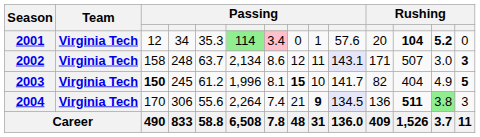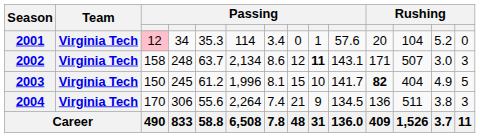2001 | column 3: no background -> pink background
2001 | column 6: lightgreen background -> no background
2001 | column 7: pink background -> no background
2001 | column 12: bold -> normal
2001 | column 13: bold -> normal
2002 | column 9: normal -> bold
2002 | column 10: lavender background -> no background
2002 | column 14: bold -> normal
2003 | column 3: bold -> normal
2003 | column 8: bold -> normal
2003 | column 11: normal -> bold
2003 | column 14: bold -> normal
2004 | column 9: bold -> normal
2004 | column 10: lavender background -> no background
2004 | column 12: bold -> normal
2004 | column 13: lightgreen background -> no background
